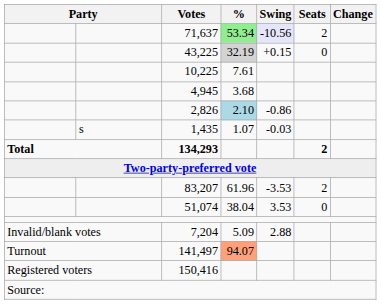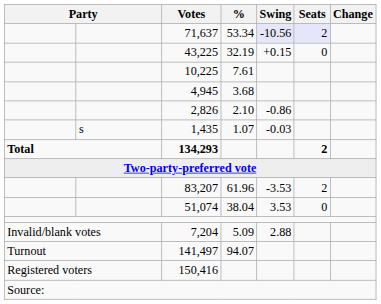71,637 | %: lightgreen background -> no background
71,637 | Seats: no background -> lavender background
43,225 | %: lightgrey background -> no background
2,826 | %: lightblue background -> no background
141,497 | %: lightsalmon background -> no background
